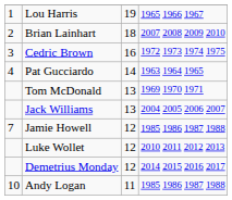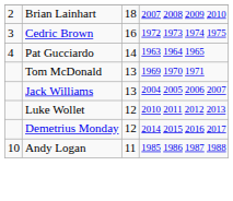- row: 1 | Lou Harris | 19 | 1965 1966 1967
- row: 7 | Jamie Howell | 12 | 1985 1986 1987 1988
